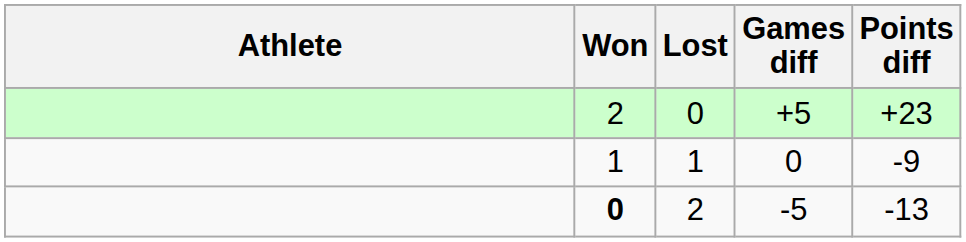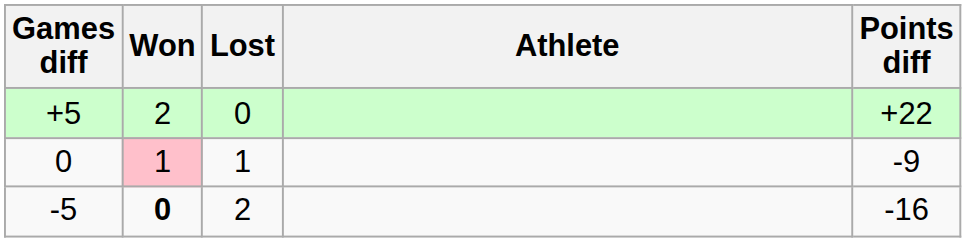columns swapped: Athlete <-> Games diff
row 2 | Points diff: +23 -> +22
row 3 | Won: no background -> pink background
row 4 | Points diff: -13 -> -16
